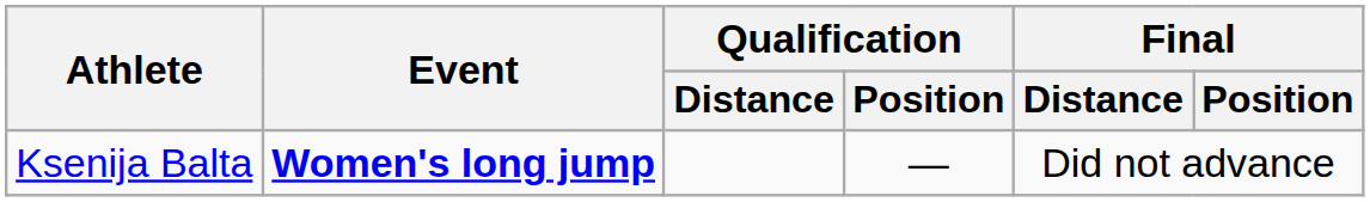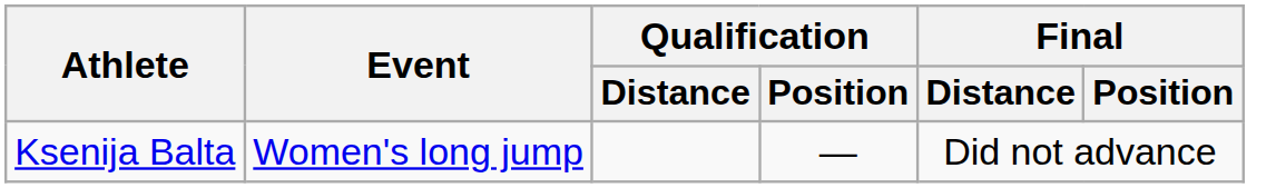Ksenija Balta | Event: bold -> normal
